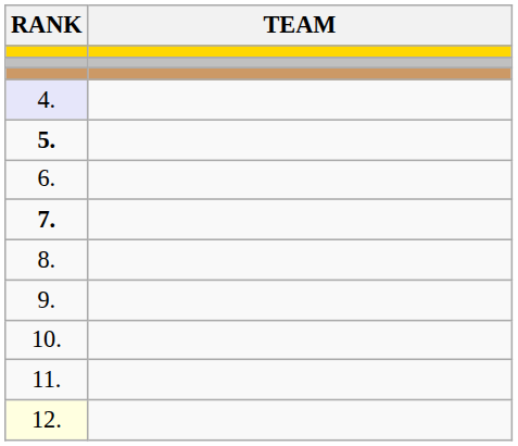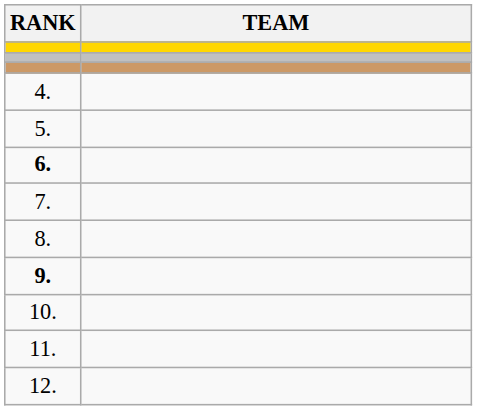row 5 | RANK: lavender background -> no background
row 6 | RANK: bold -> normal
row 7 | RANK: normal -> bold
row 8 | RANK: bold -> normal
row 10 | RANK: normal -> bold
row 13 | RANK: lightyellow background -> no background
